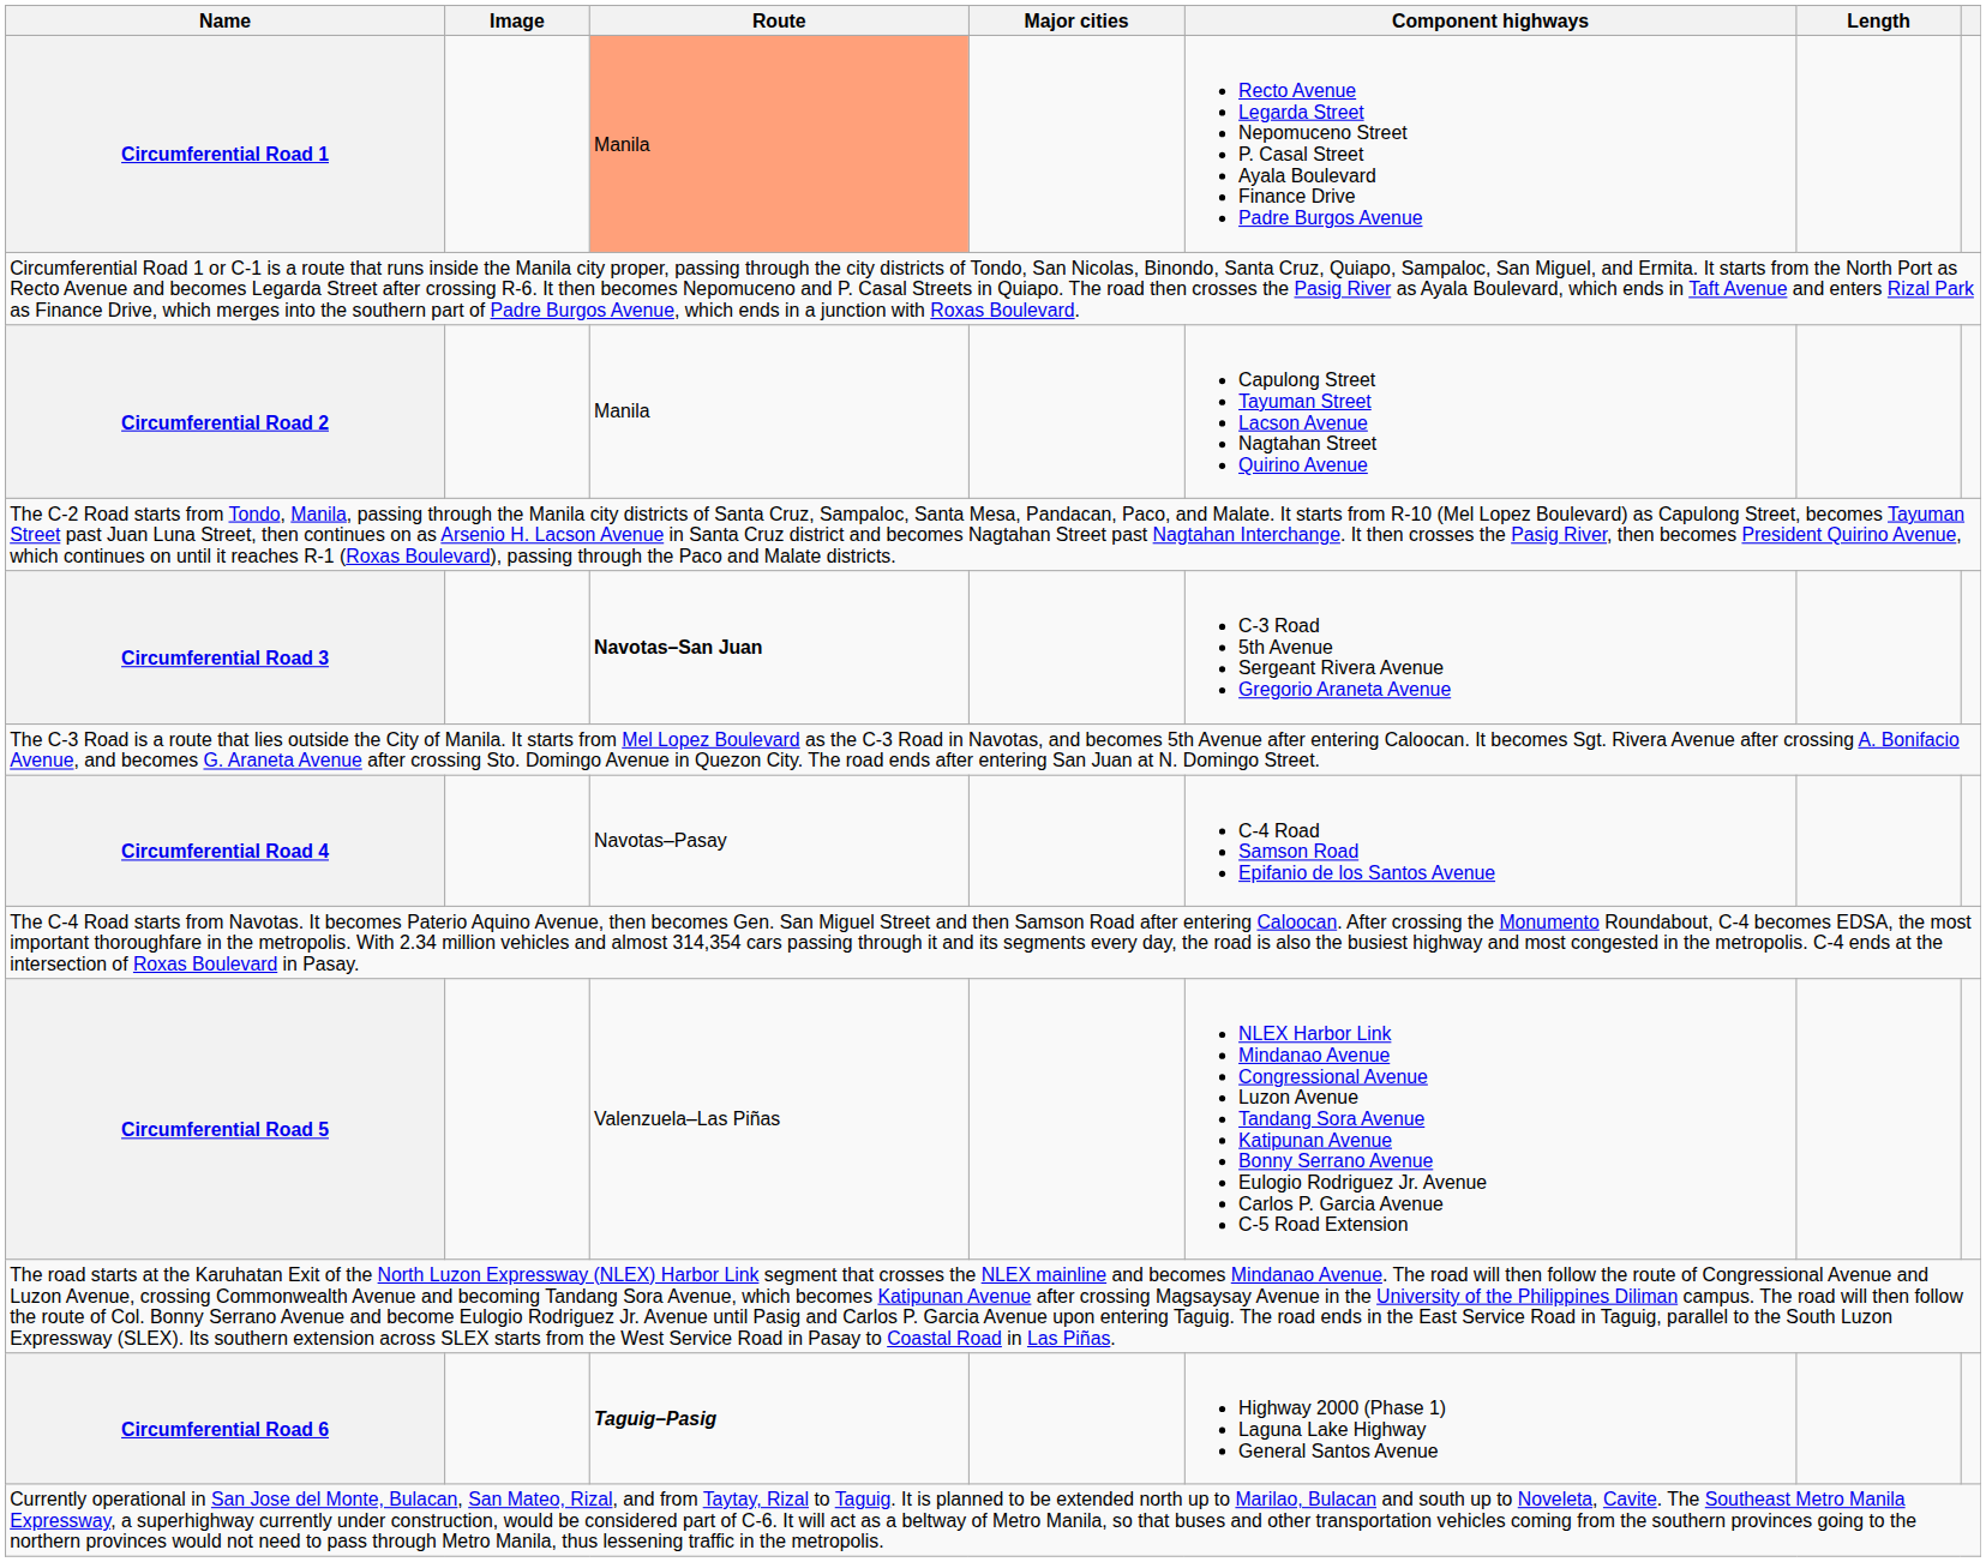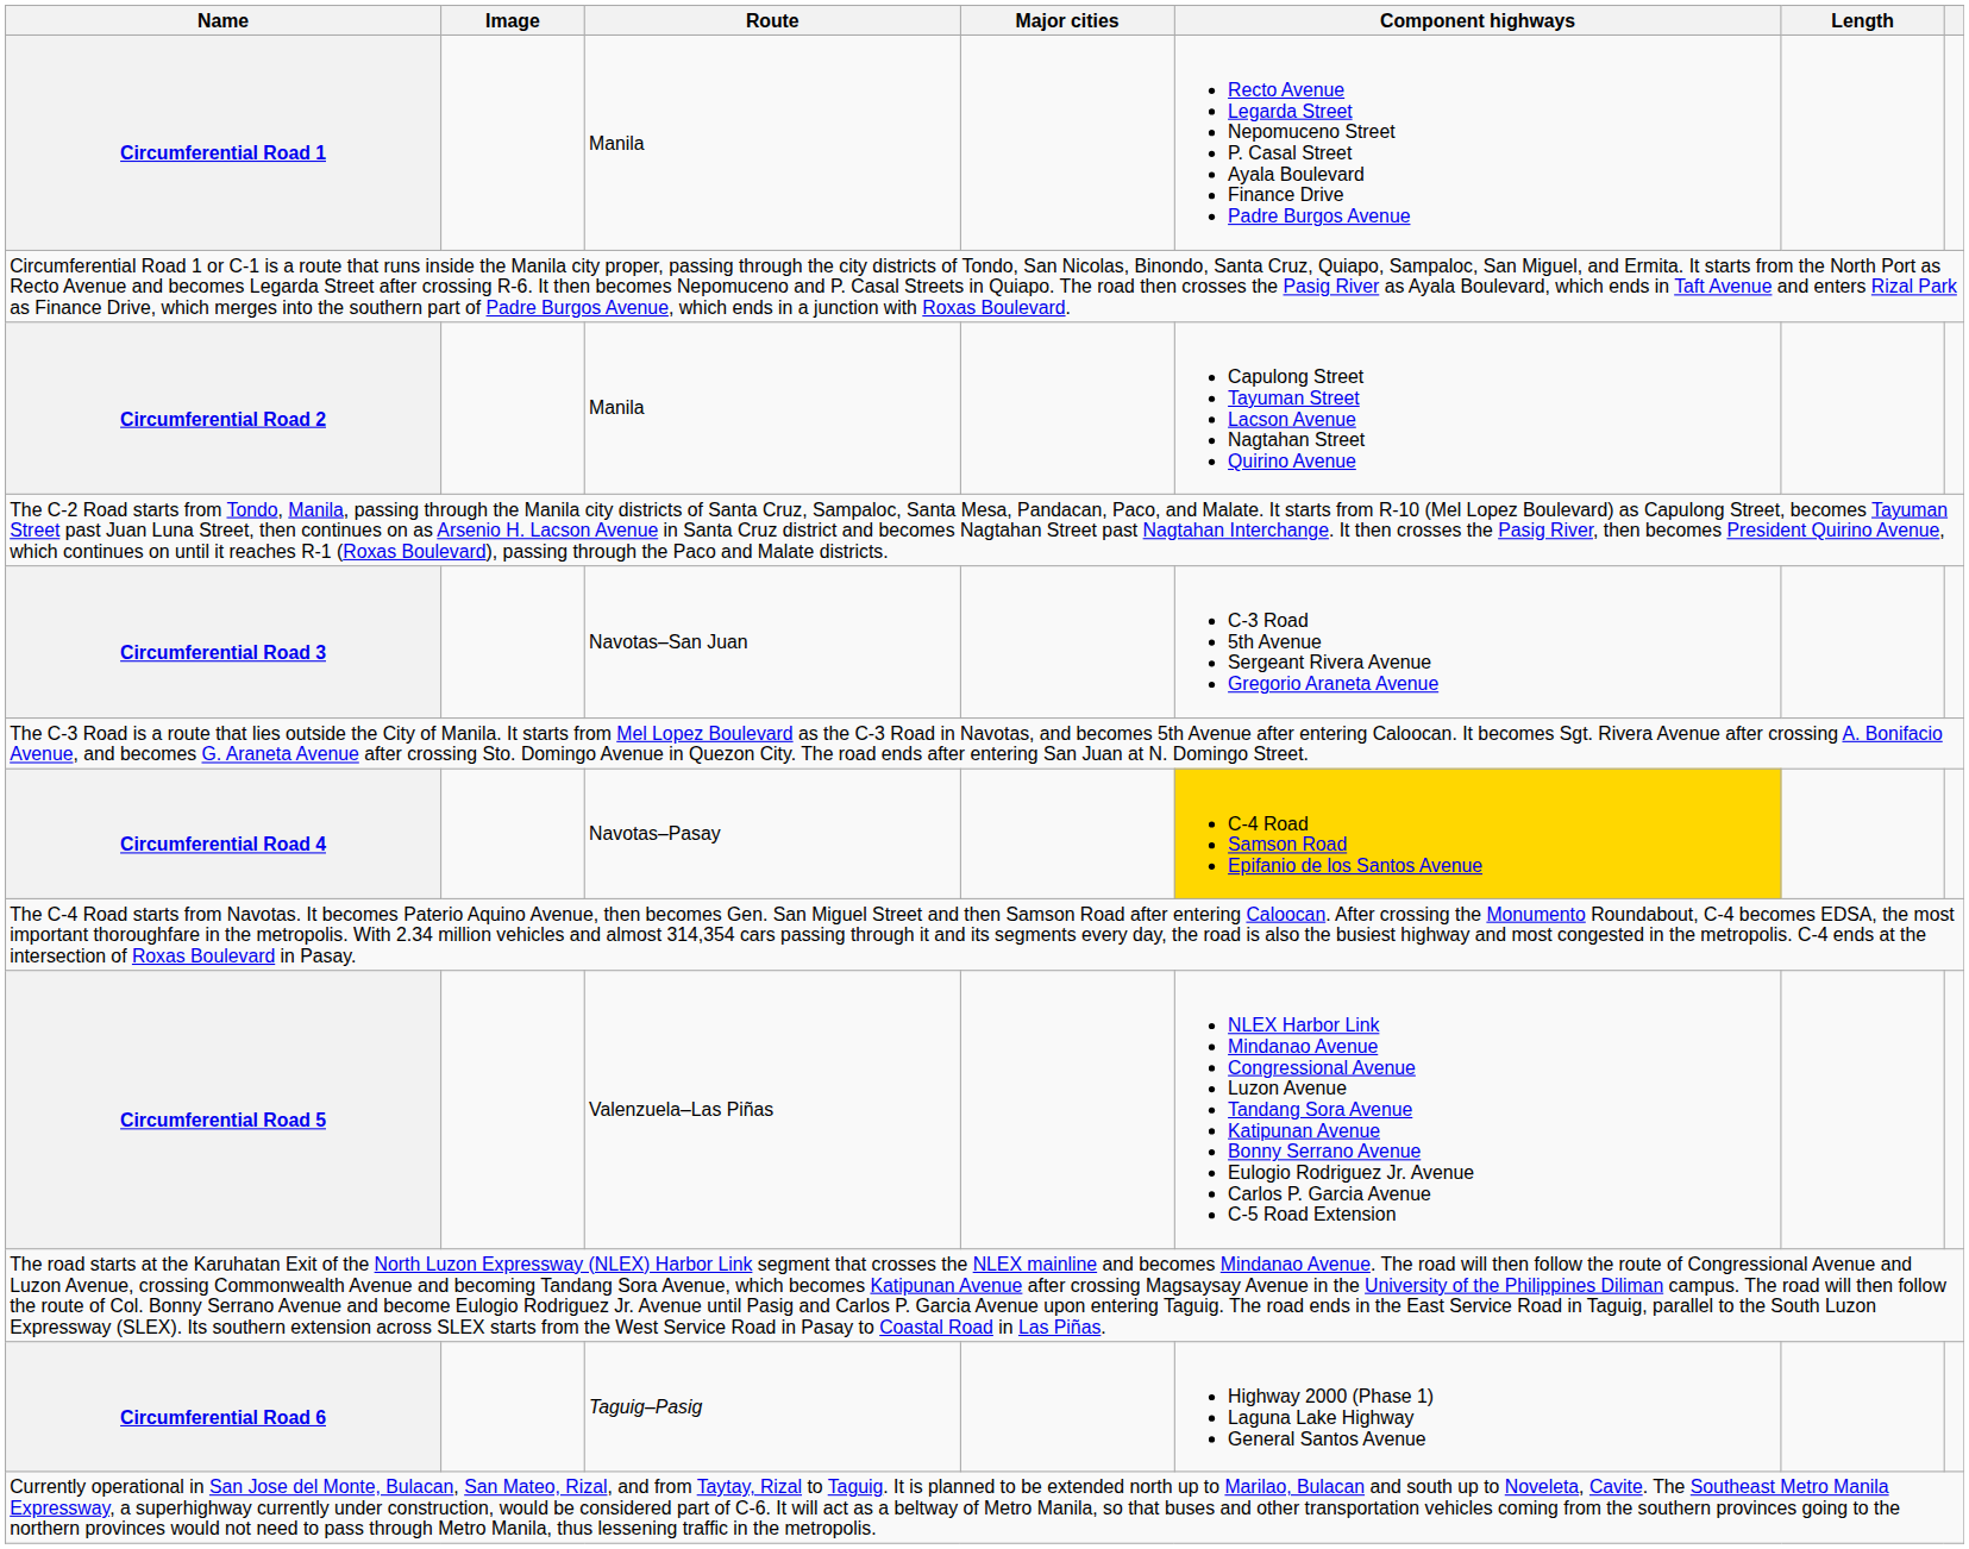Circumferential Road 1 | Route: lightsalmon background -> no background
Circumferential Road 3 | Route: bold -> normal
Circumferential Road 4 | Component highways: no background -> gold background
Circumferential Road 6 | Route: bold -> normal
